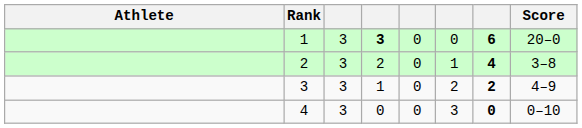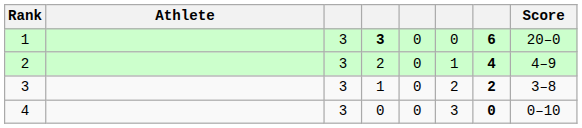columns swapped: Rank <-> Athlete
row 3 | Score: 3–8 -> 4–9
row 4 | Score: 4–9 -> 3–8
